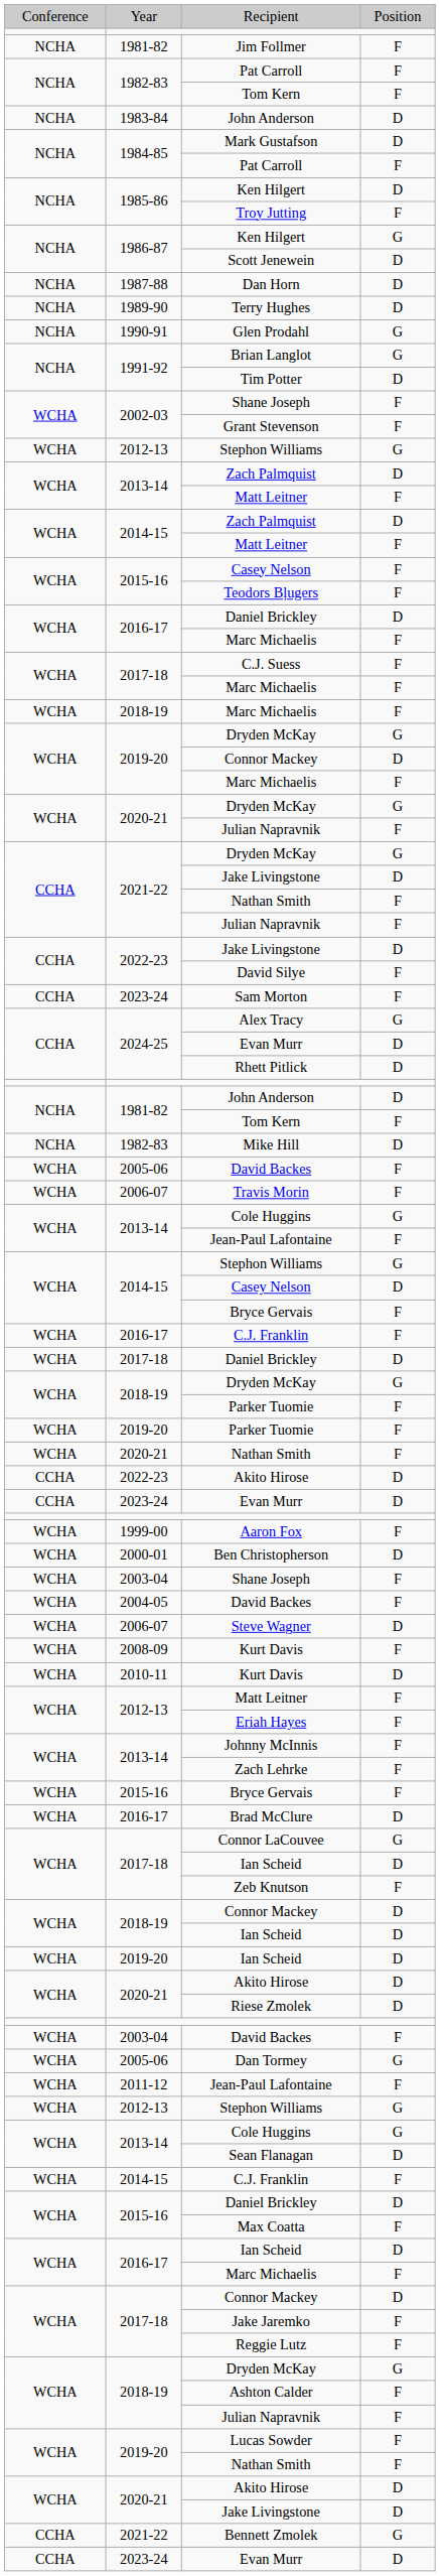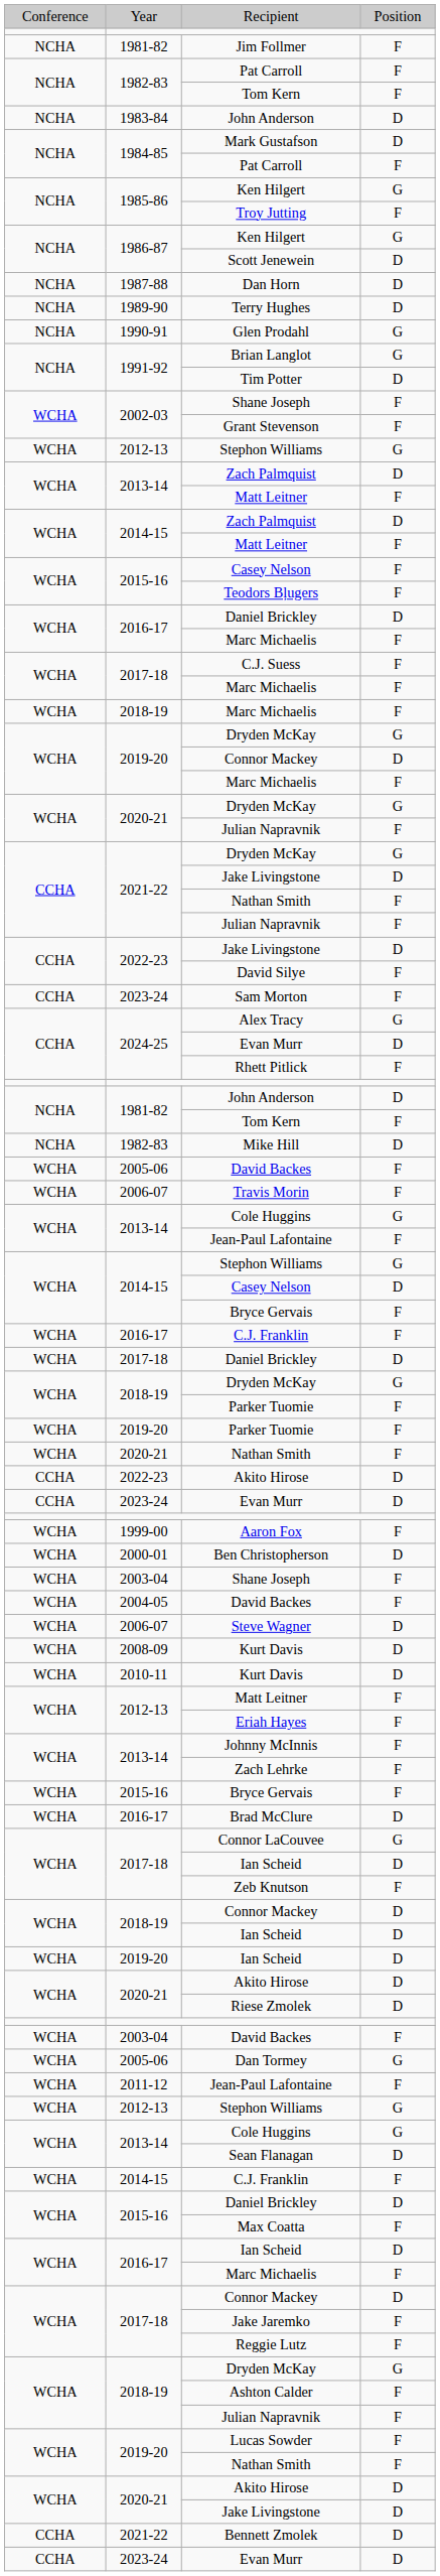1985-86 / Ken Hilgert | column 4: D -> G
Rhett Pitlick | column 4: D -> F
2008-09 / Kurt Davis | column 4: F -> D
Bennett Zmolek | column 4: G -> D
